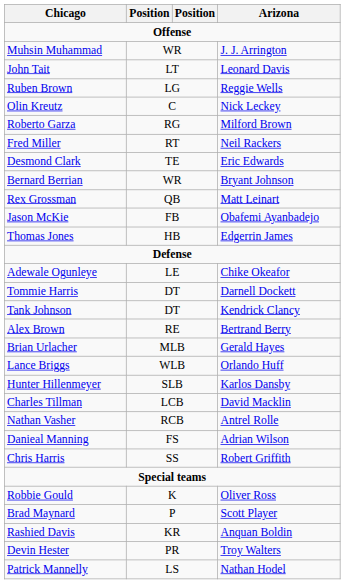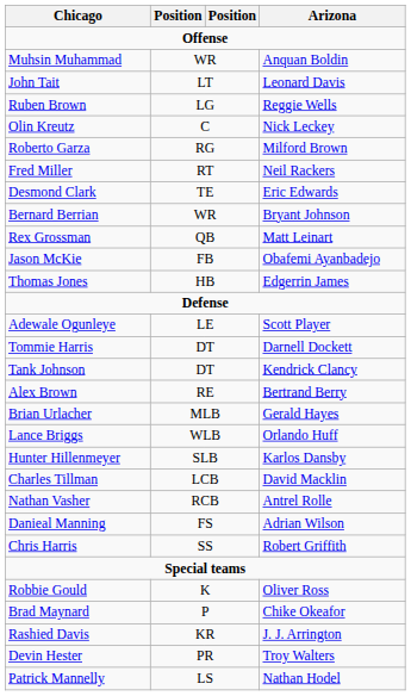Muhsin Muhammad | Arizona: J. J. Arrington -> Anquan Boldin
Adewale Ogunleye | Arizona: Chike Okeafor -> Scott Player
Brad Maynard | Arizona: Scott Player -> Chike Okeafor
Rashied Davis | Arizona: Anquan Boldin -> J. J. Arrington
